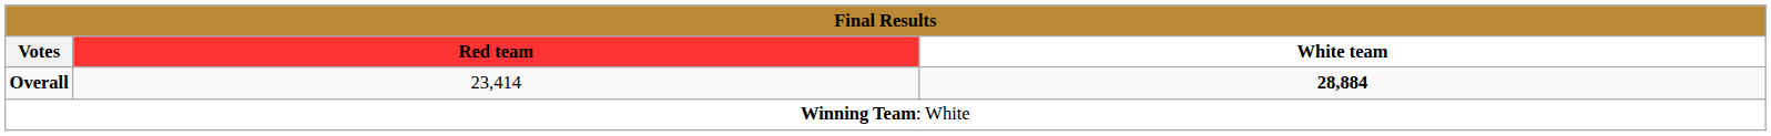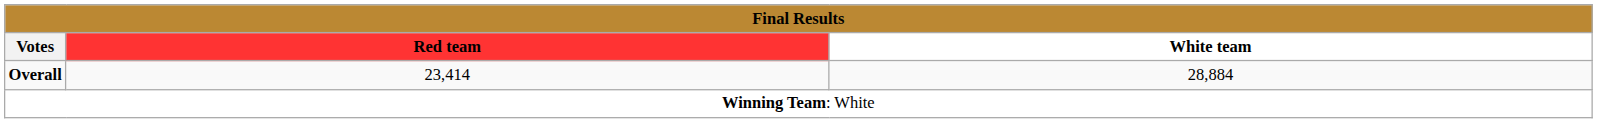Overall | White team: bold -> normal
